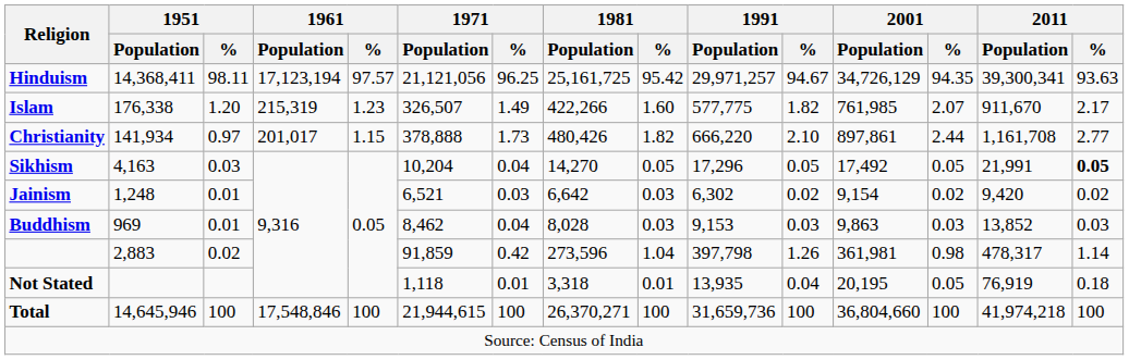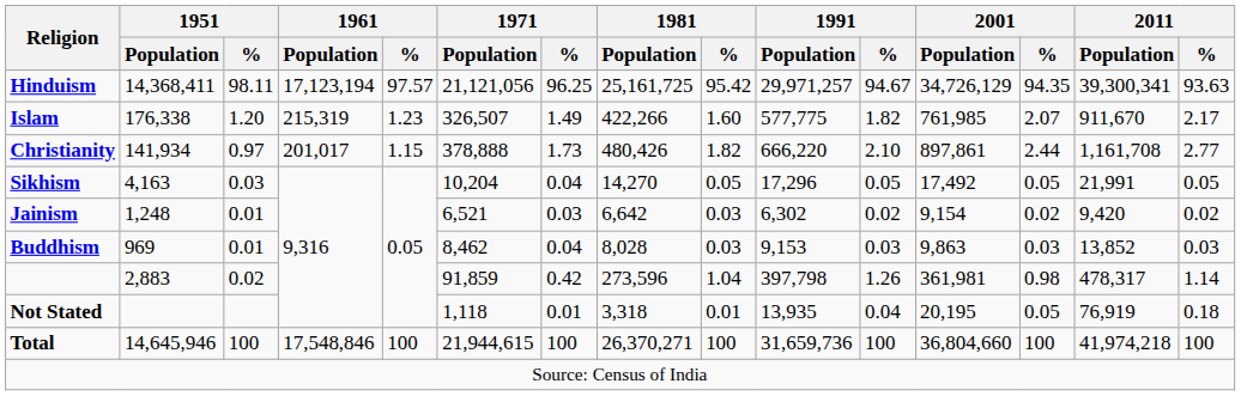Sikhism | 2011 / %: bold -> normal
